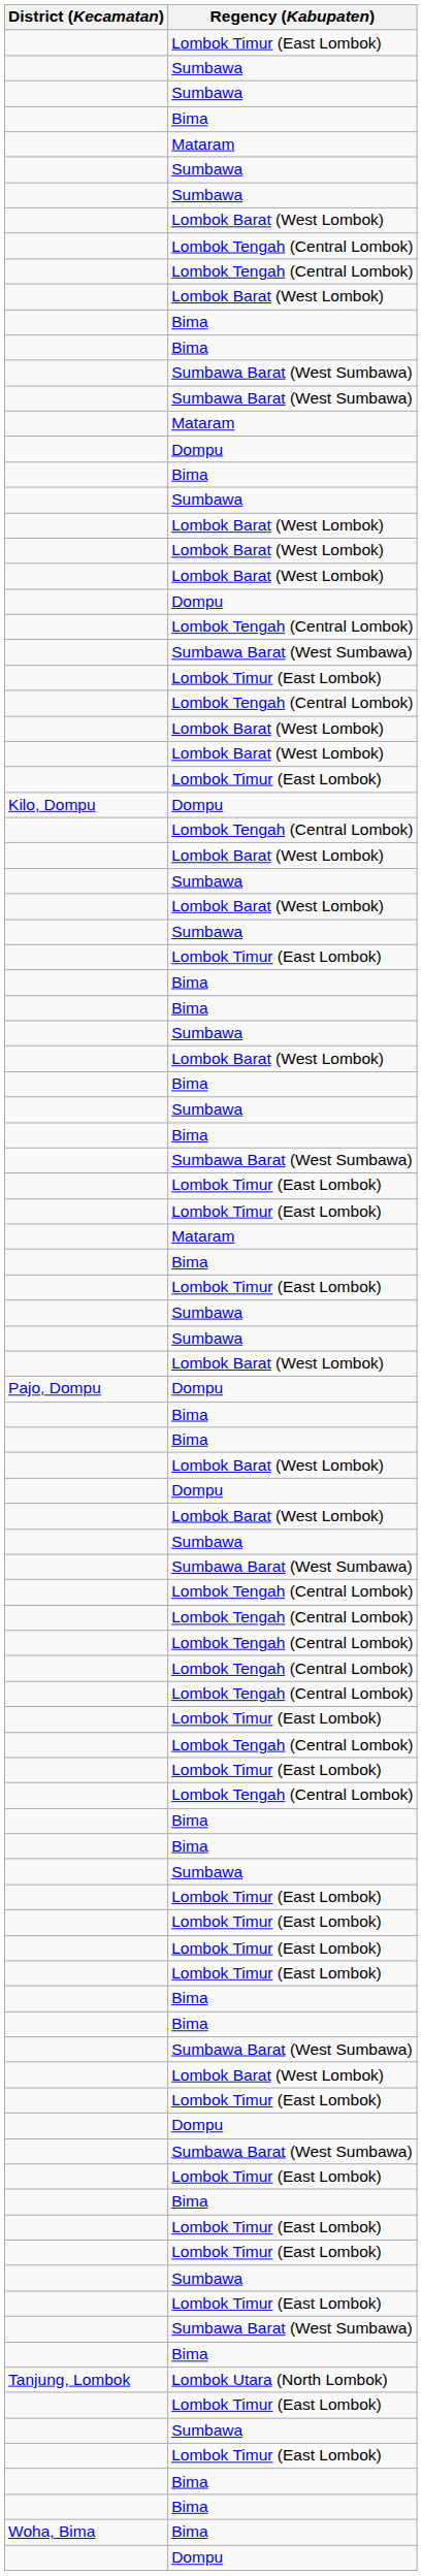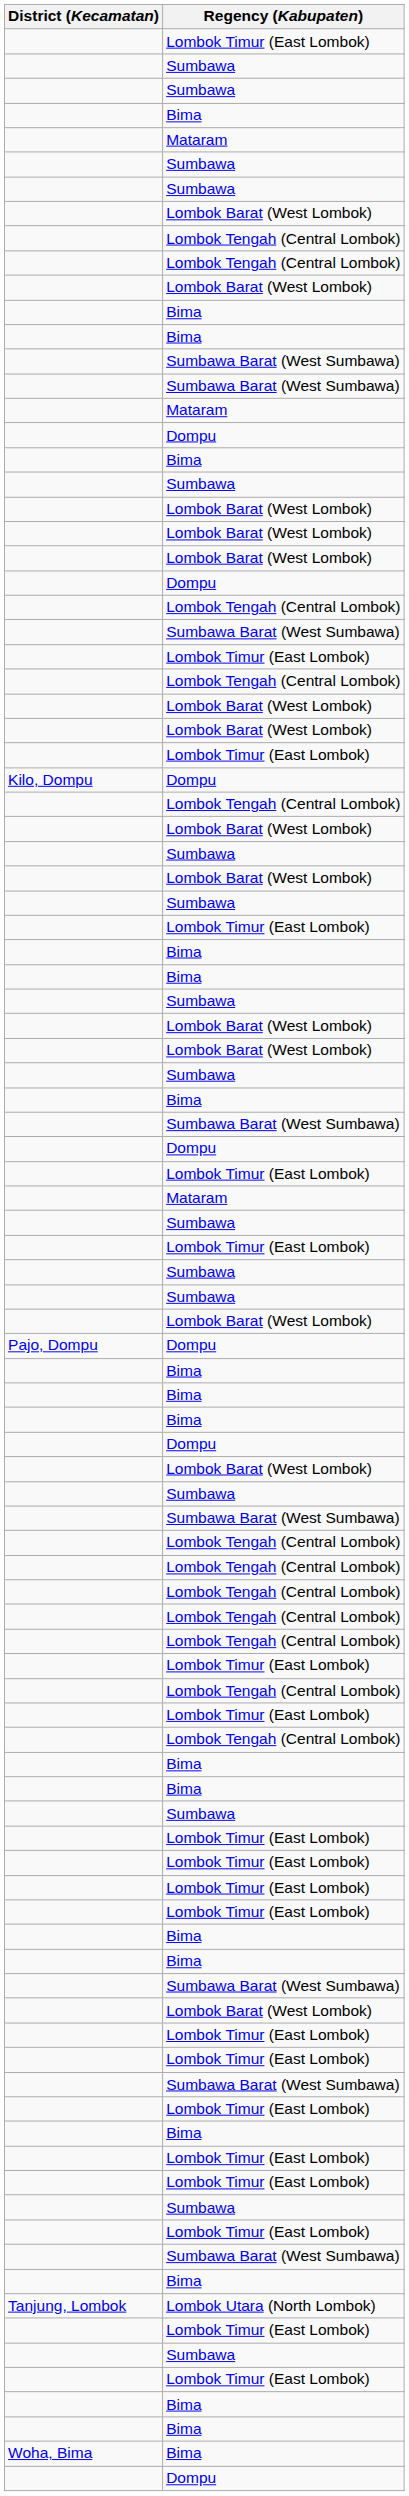row 43 | Regency (Kabupaten): Bima -> Lombok Barat (West Lombok)
row 47 | Regency (Kabupaten): Lombok Timur (East Lombok) -> Dompu
row 50 | Regency (Kabupaten): Bima -> Sumbawa
row 58 | Regency (Kabupaten): Lombok Barat (West Lombok) -> Bima
row 84 | Regency (Kabupaten): Dompu -> Lombok Timur (East Lombok)
